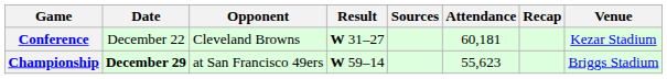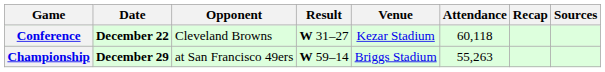columns swapped: Venue <-> Sources
Conference | Date: normal -> bold
Conference | Attendance: 60,181 -> 60,118
Championship | Attendance: 55,623 -> 55,263
